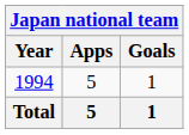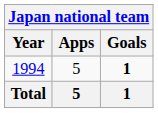1994 | Goals: normal -> bold
